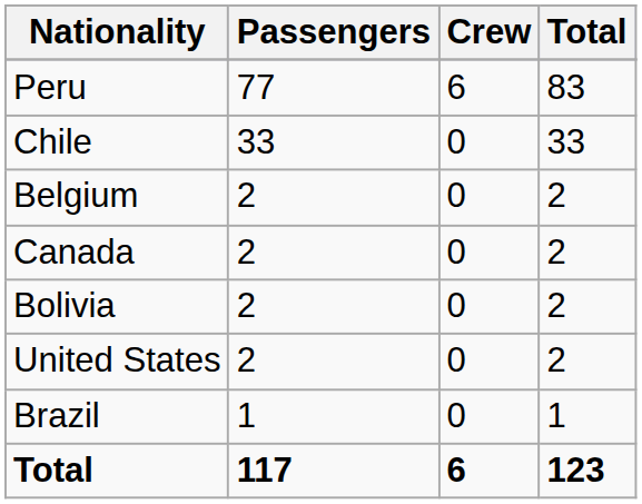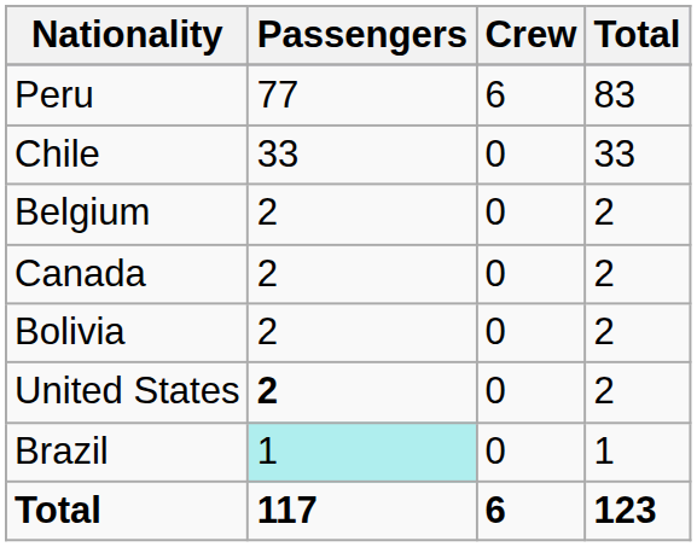United States | Passengers: normal -> bold
Brazil | Passengers: no background -> paleturquoise background
